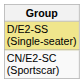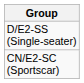row 2 | column 1: khaki background -> no background
